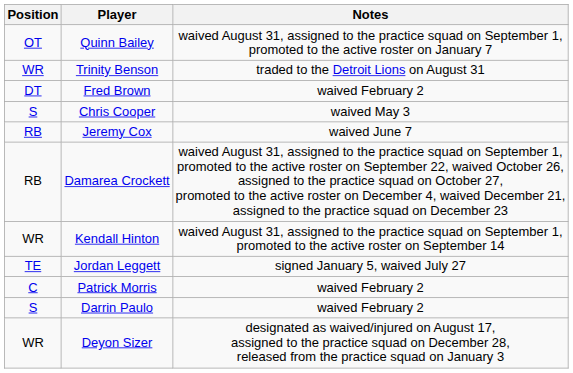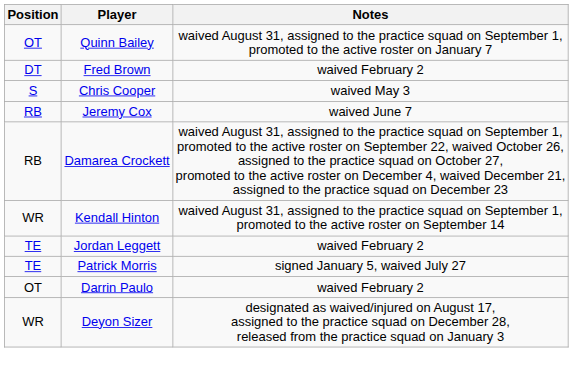- row: WR | Trinity Benson | traded to the Detroit Lions on August 31
Jordan Leggett | Notes: signed January 5, waived July 27 -> waived February 2
Patrick Morris | Position: C -> TE
Patrick Morris | Notes: waived February 2 -> signed January 5, waived July 27
Darrin Paulo | Position: S -> OT
